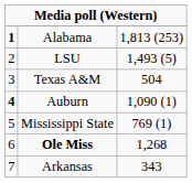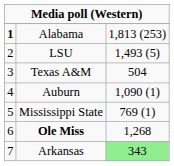Auburn | column 1: bold -> normal
Arkansas | column 3: no background -> lightgreen background
